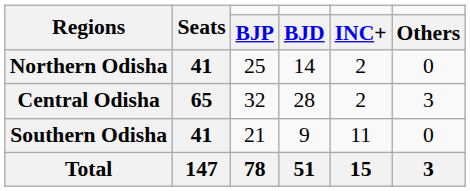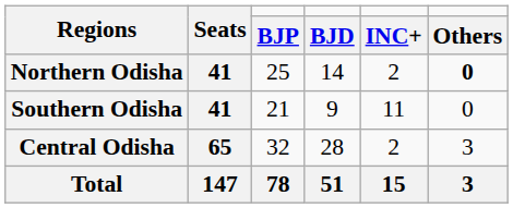Northern Odisha | Others: normal -> bold
rows swapped: Central Odisha <-> Southern Odisha
